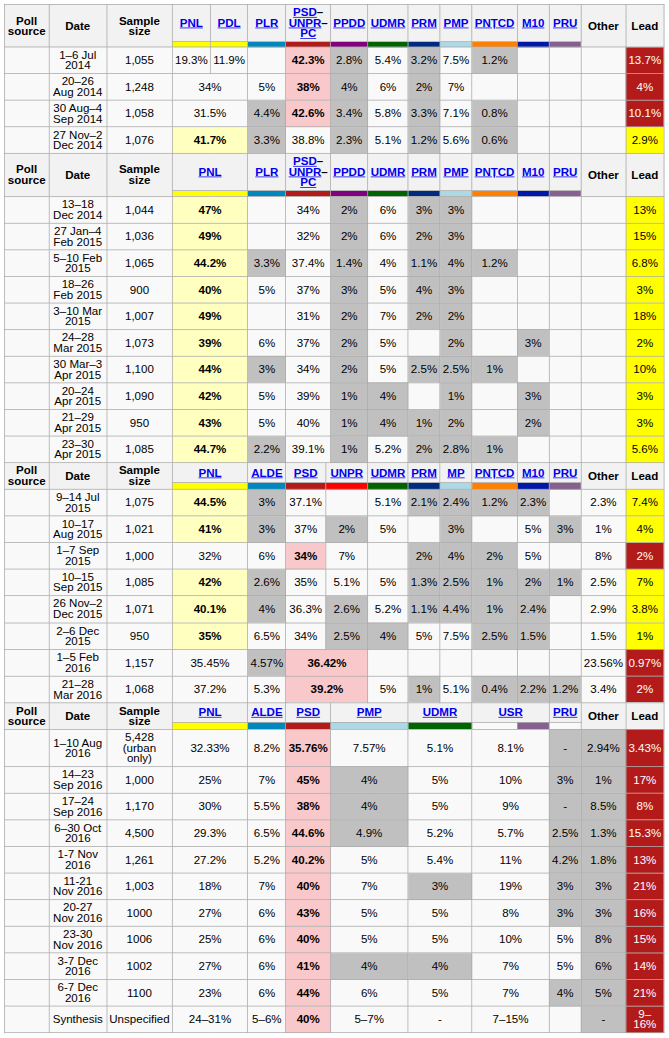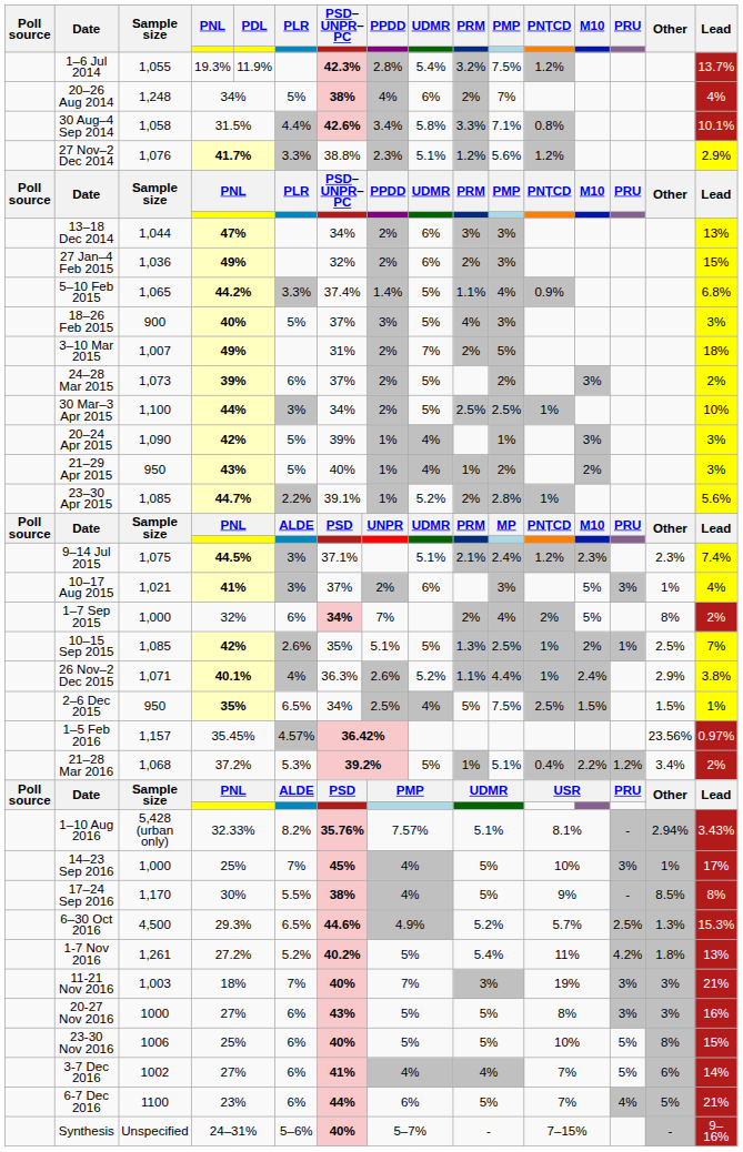27 Nov–2 Dec 2014 | PNȚCD: 0.6% -> 1.2%
5–10 Feb 2015 | UDMR: 4% -> 5%
5–10 Feb 2015 | PNȚCD: 1.2% -> 0.9%
3–10 Mar 2015 | PMP: 2% -> 5%
10–17 Aug 2015 | UDMR: 5% -> 6%
